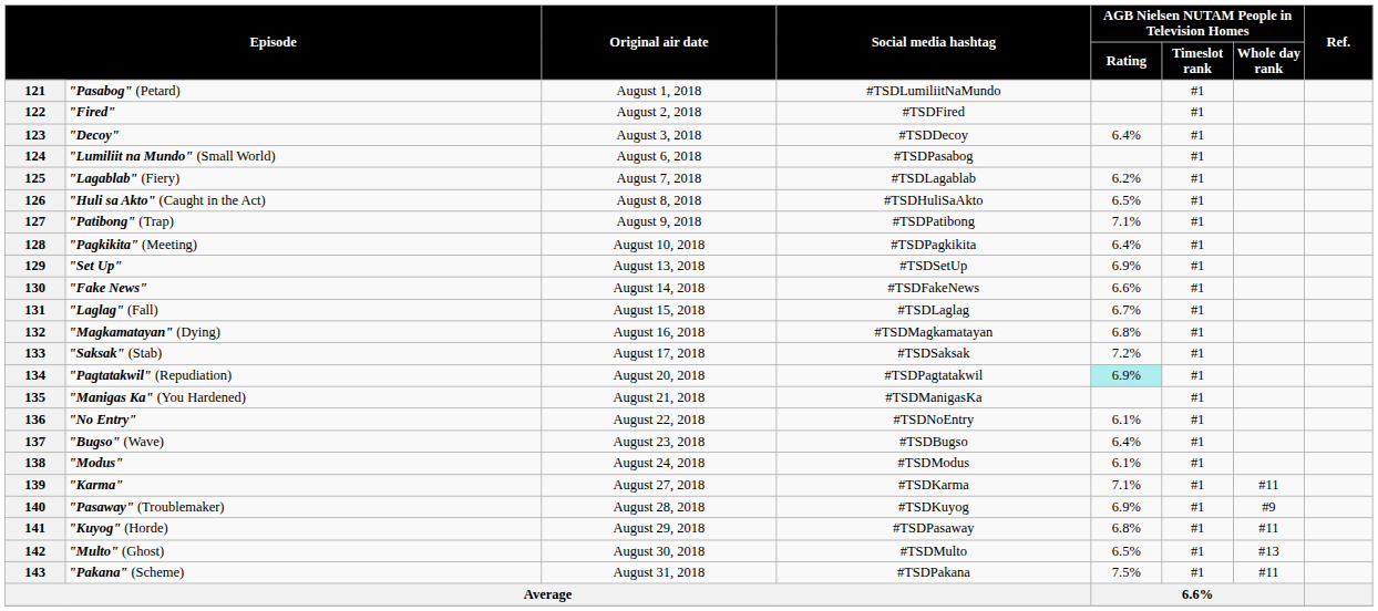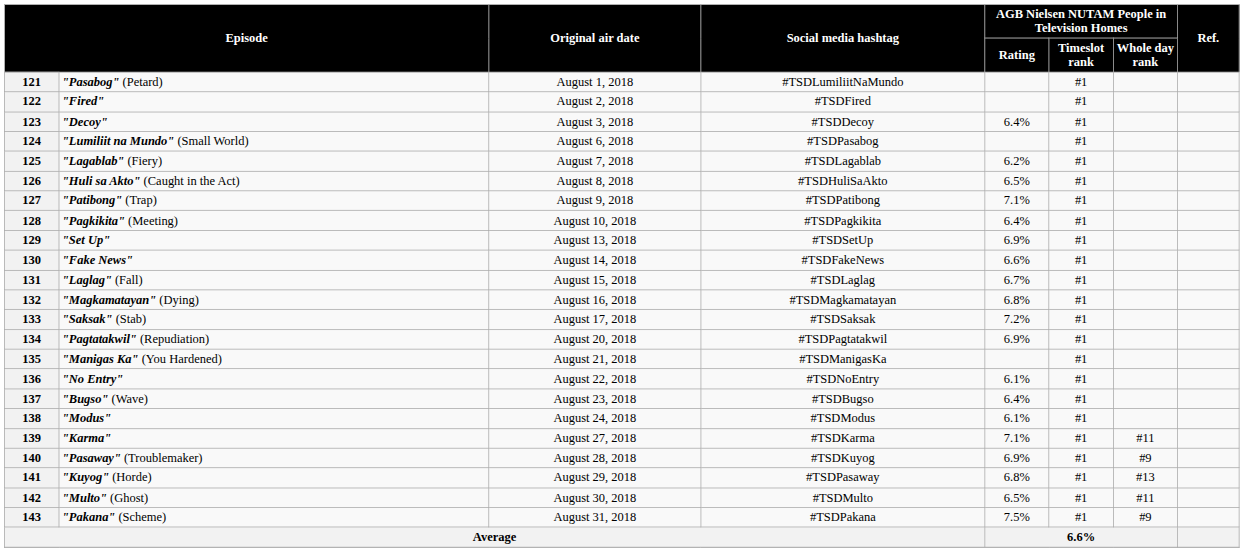134 | AGB Nielsen NUTAM People in Television Homes / Rating: paleturquoise background -> no background
141 | column 7: #11 -> #13
142 | column 7: #13 -> #11
143 | column 7: #11 -> #9
